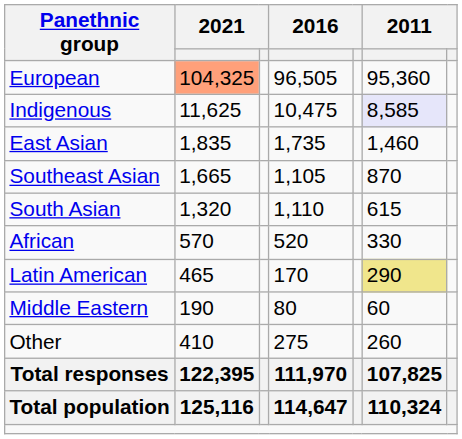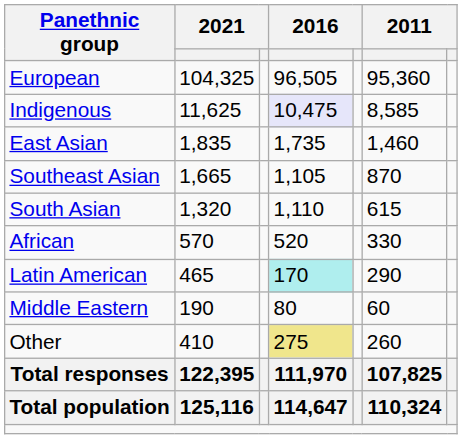European | column 2: lightsalmon background -> no background
Indigenous | column 4: no background -> lavender background
Indigenous | column 6: lavender background -> no background
Latin American | column 4: no background -> paleturquoise background
Latin American | column 6: khaki background -> no background
Other | column 4: no background -> khaki background
